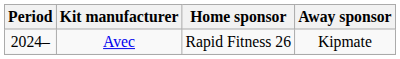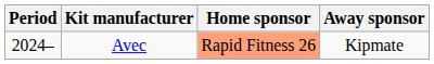Avec | Home sponsor: no background -> lightsalmon background
